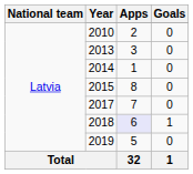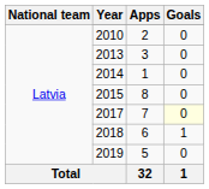2017 | Goals: no background -> lightyellow background
2018 | Apps: lavender background -> no background
